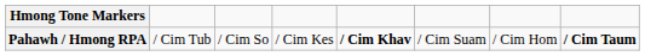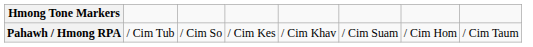Pahawh / Hmong RPA | column 5: bold -> normal
Pahawh / Hmong RPA | column 8: bold -> normal
